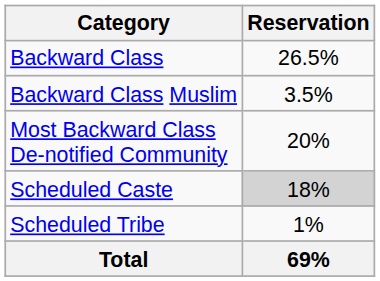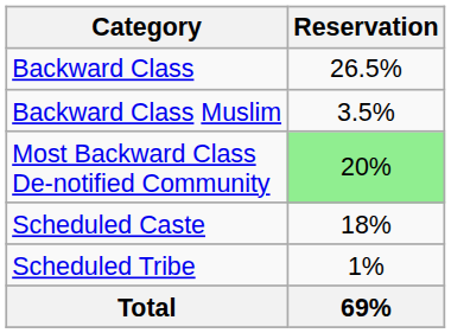Most Backward Class De-notified Community | Reservation: no background -> lightgreen background
Scheduled Caste | Reservation: lightgrey background -> no background
